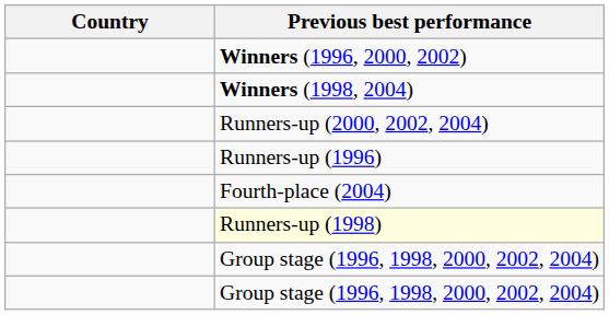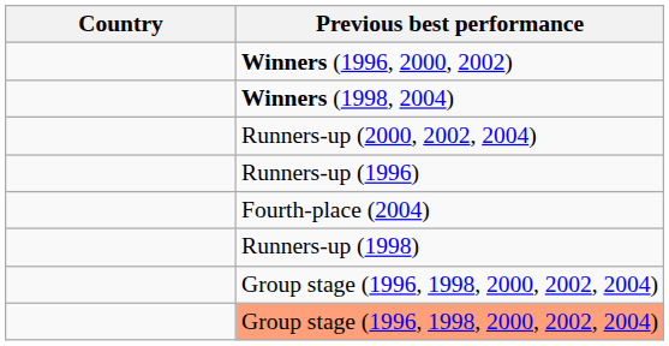row 7 | Previous best performance: lightyellow background -> no background
row 9 | Previous best performance: no background -> lightsalmon background
